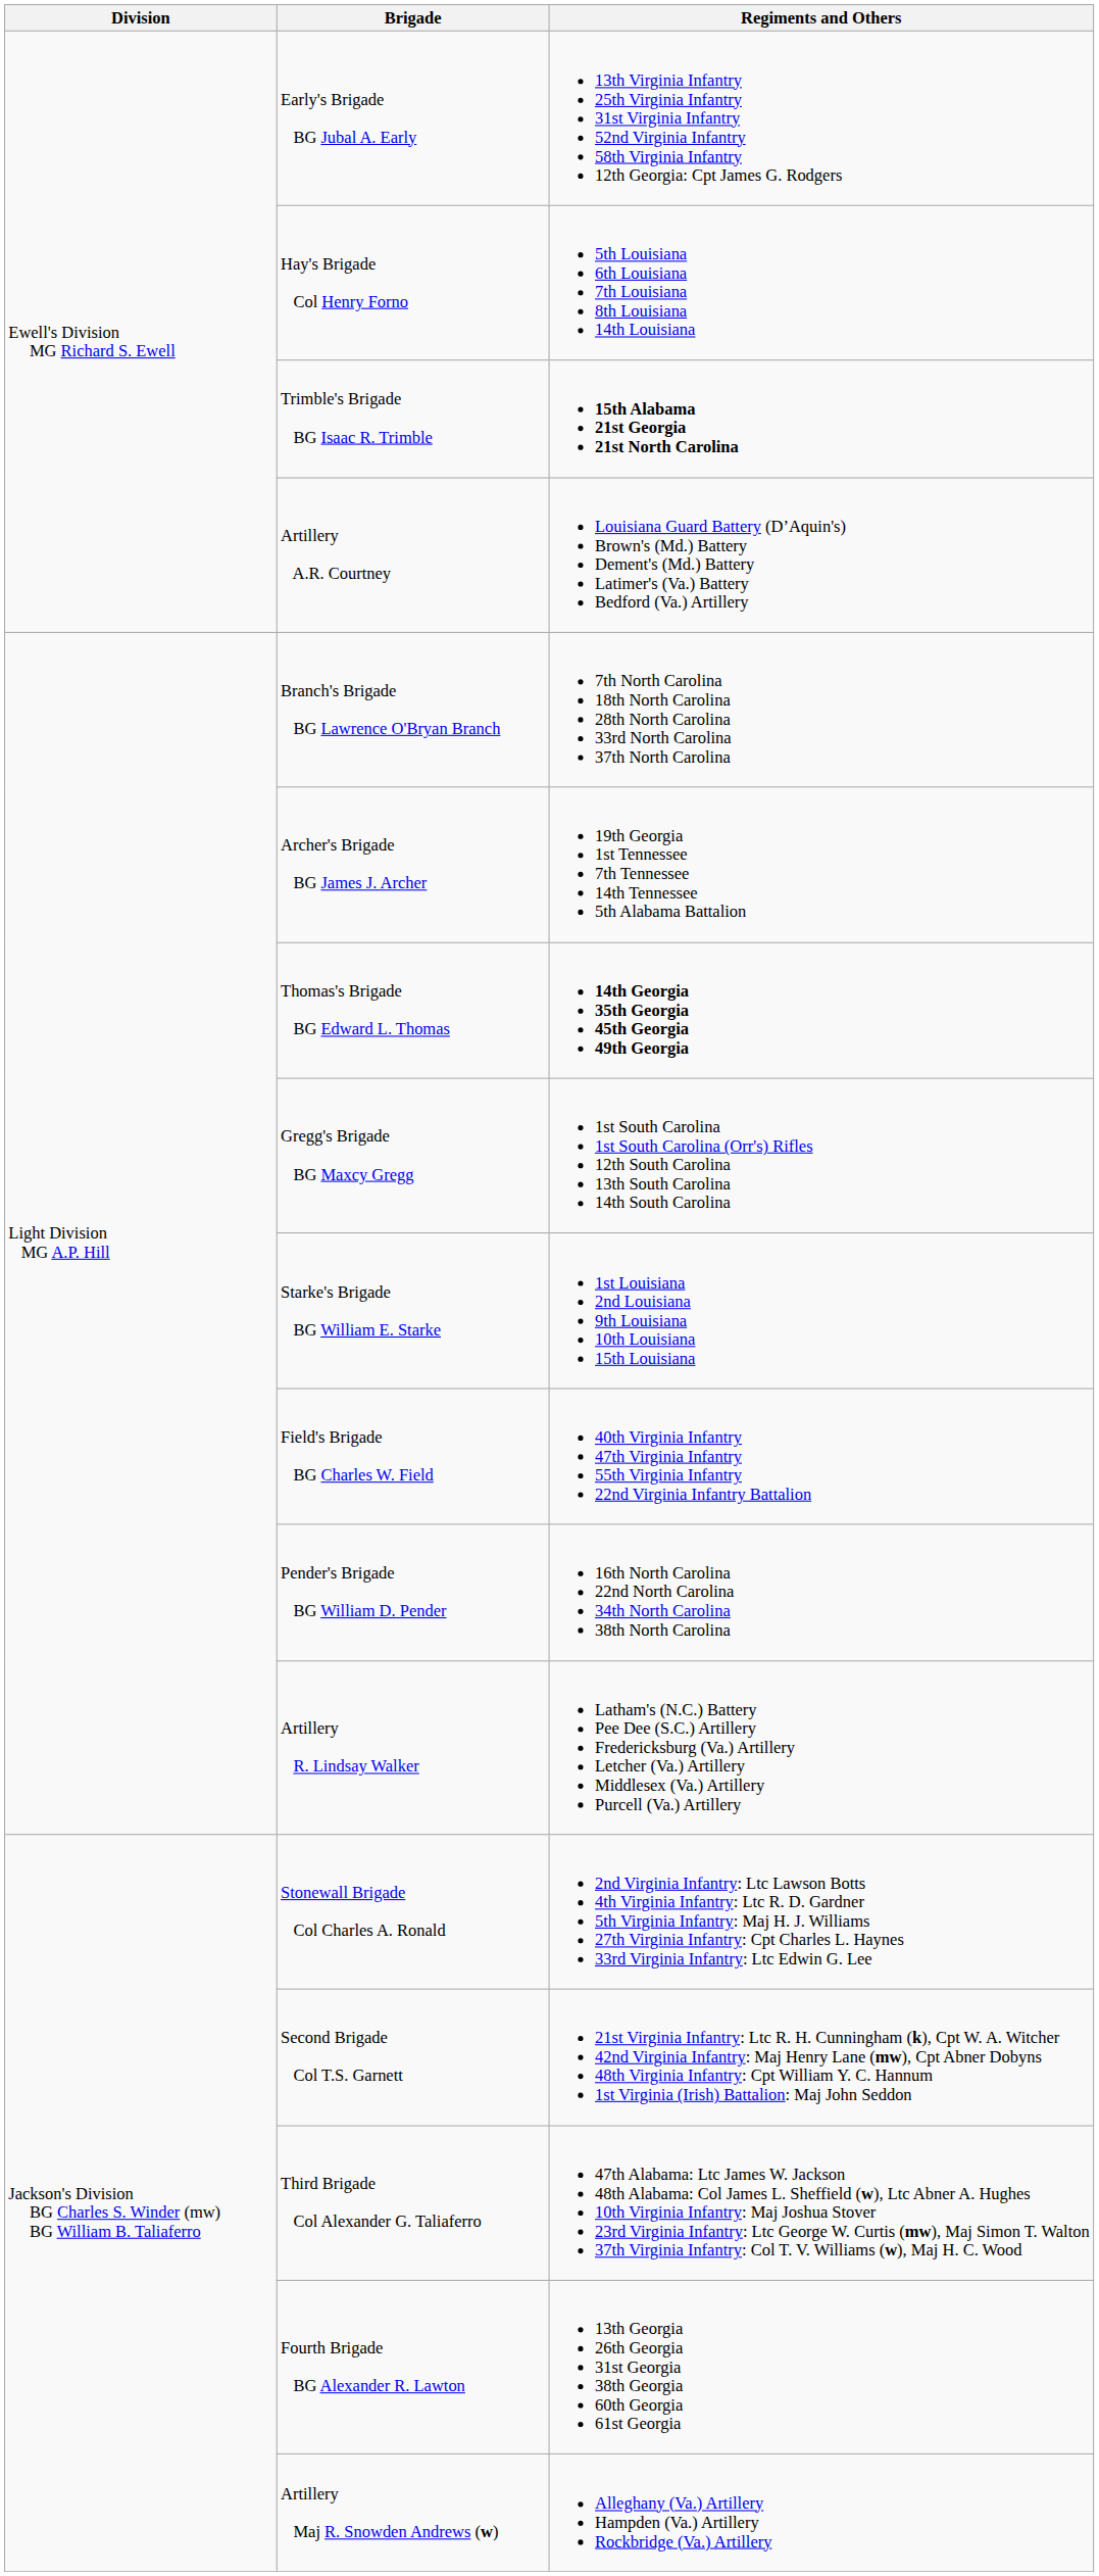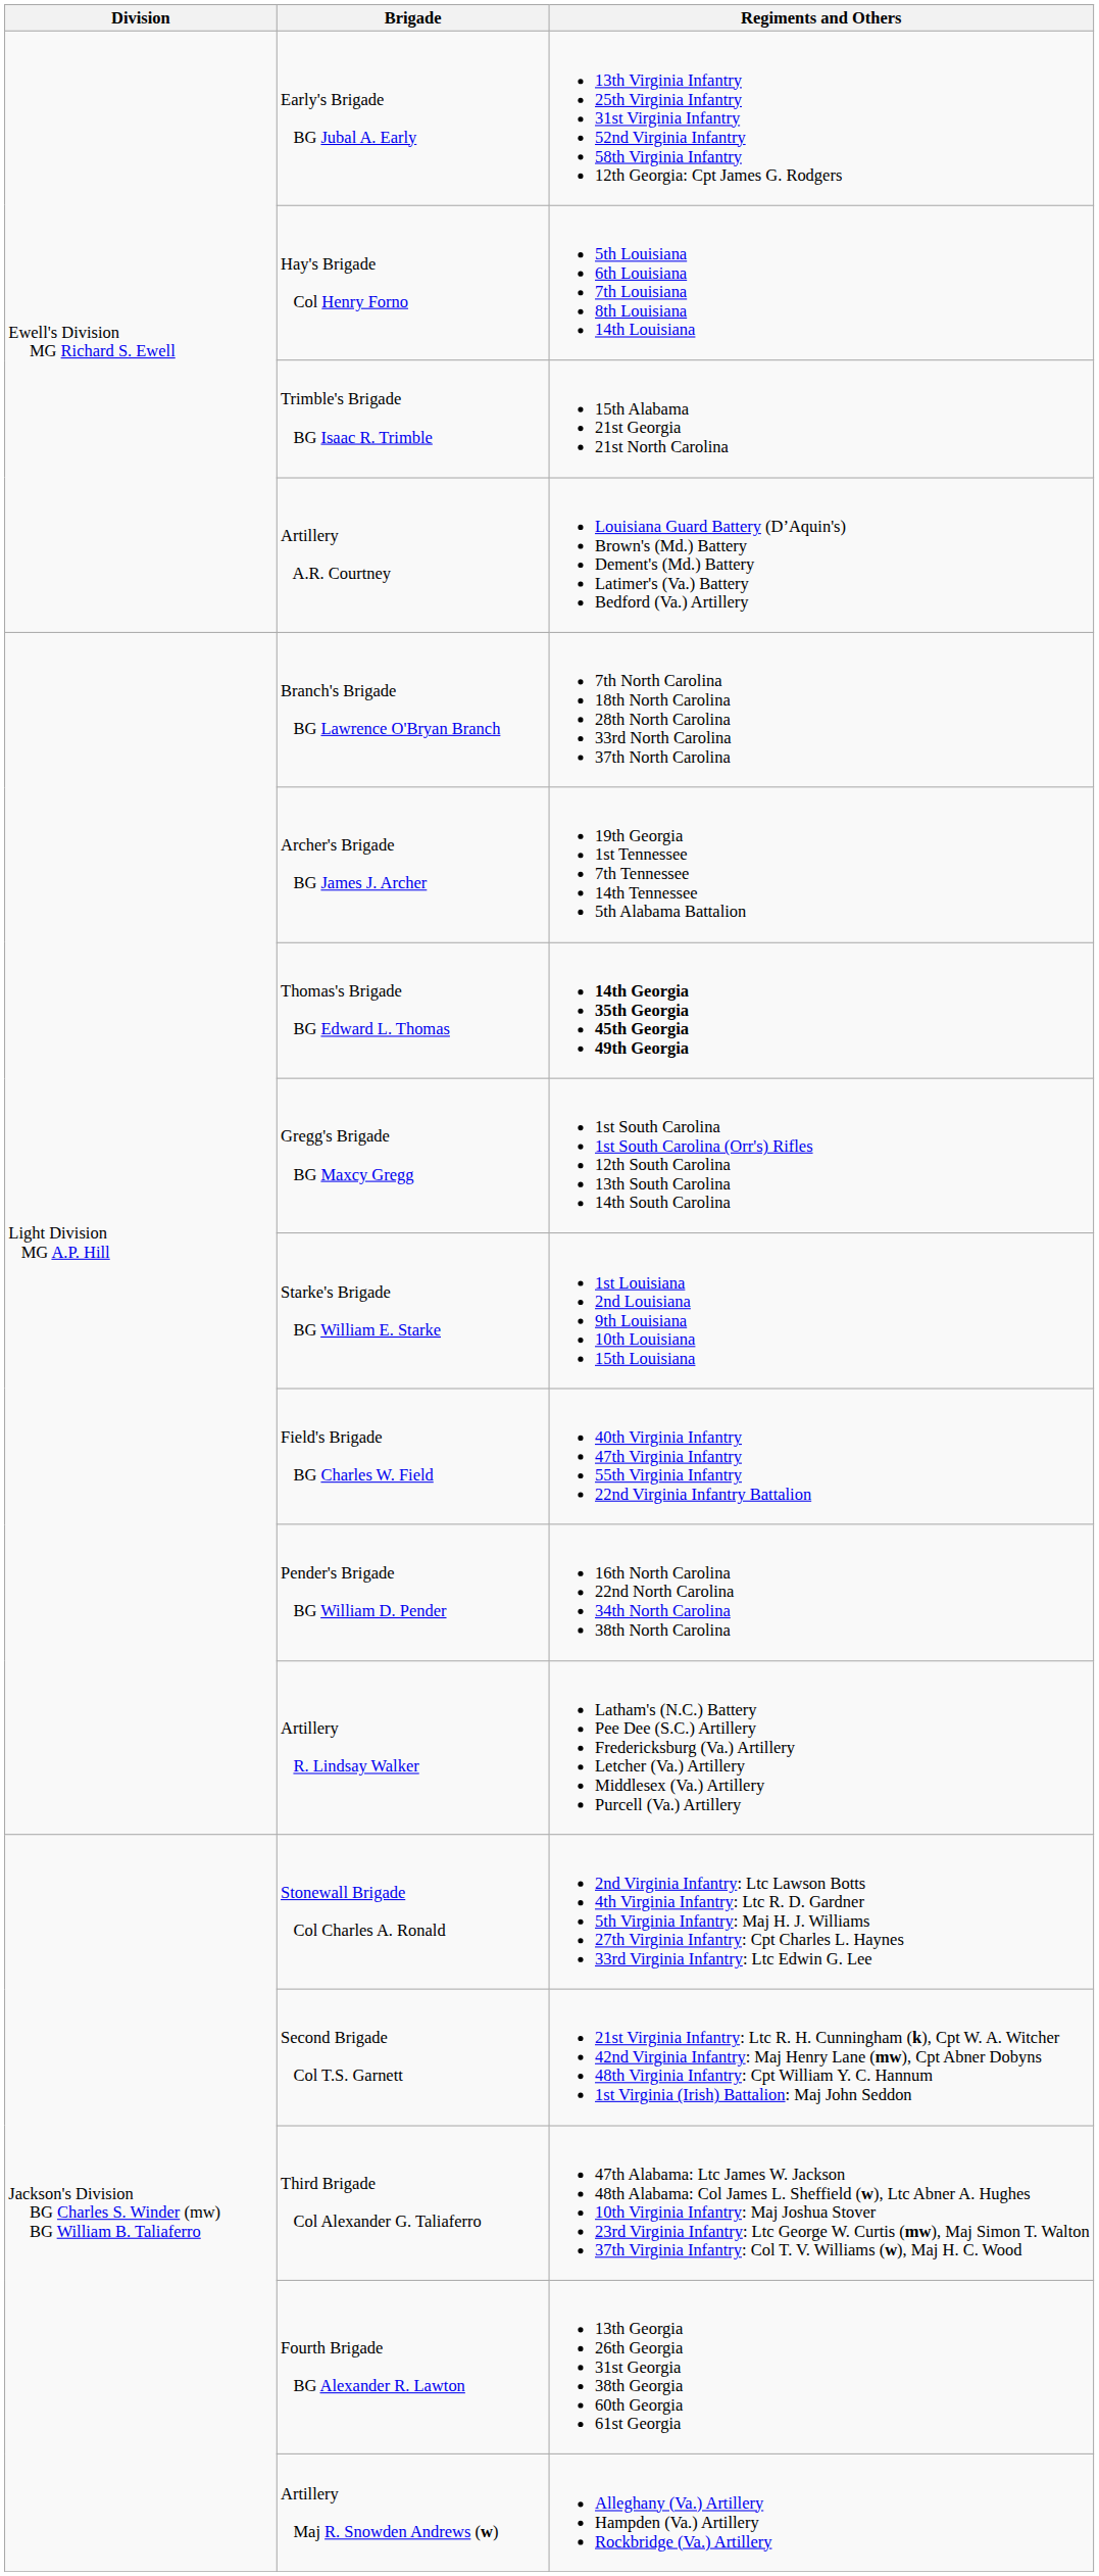Trimble's Brigade BG Isaac R. Trimble | Regiments and Others: bold -> normal
